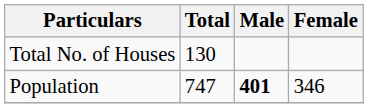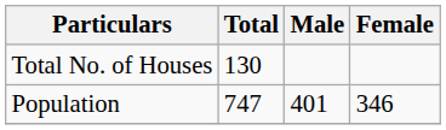Population | Male: bold -> normal
